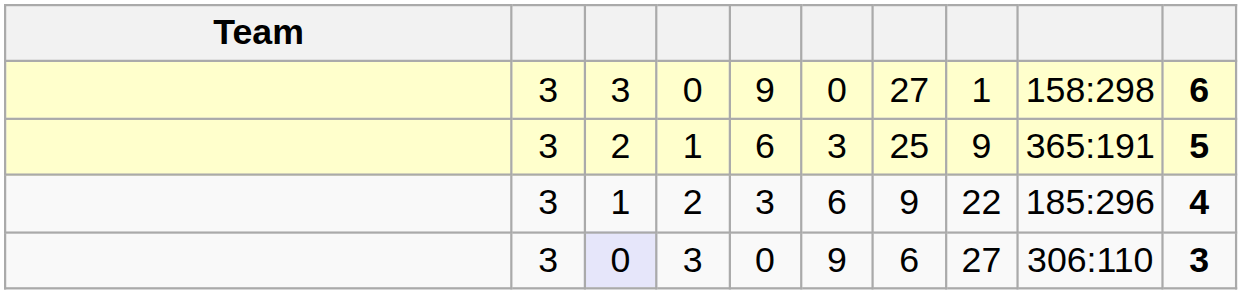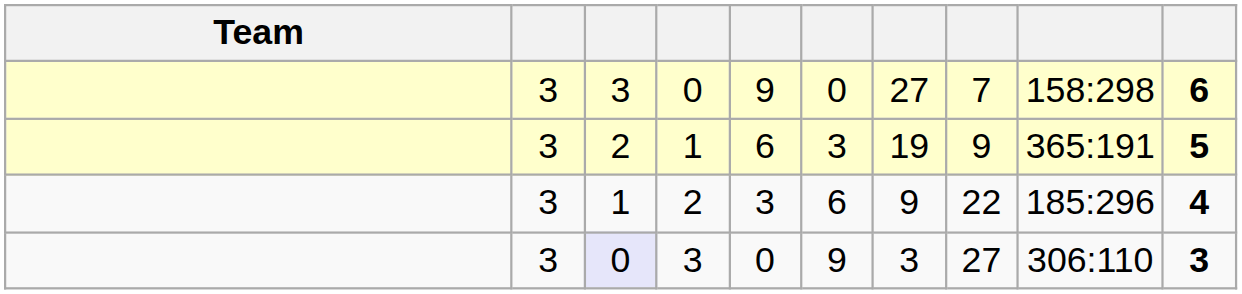row 2 | column 8: 1 -> 7
row 3 | column 7: 25 -> 19
row 5 | column 7: 6 -> 3
